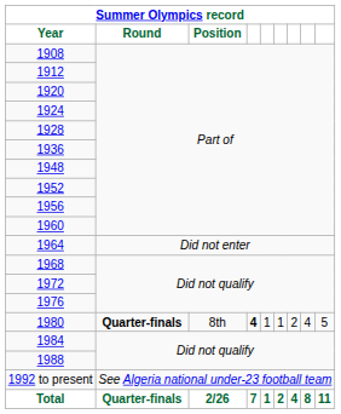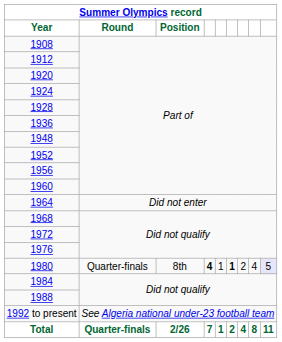1980 | Summer Olympics record / Round: bold -> normal
1980 | column 6: normal -> bold
1980 | column 9: no background -> lavender background
